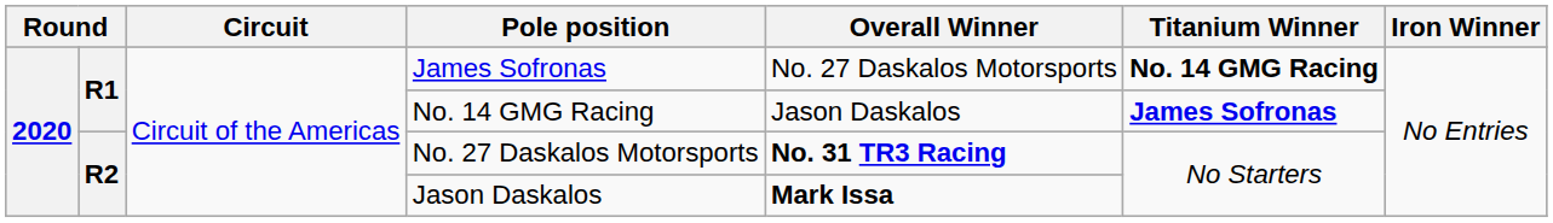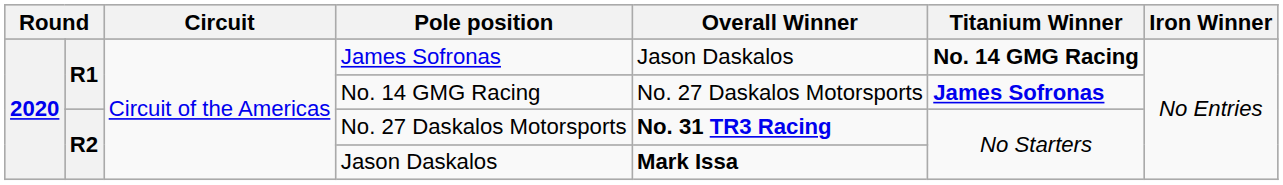row 2 | Overall Winner: No. 27 Daskalos Motorsports -> Jason Daskalos
row 3 | Overall Winner: Jason Daskalos -> No. 27 Daskalos Motorsports
